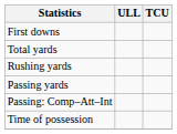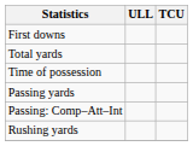rows swapped: Rushing yards <-> Time of possession
